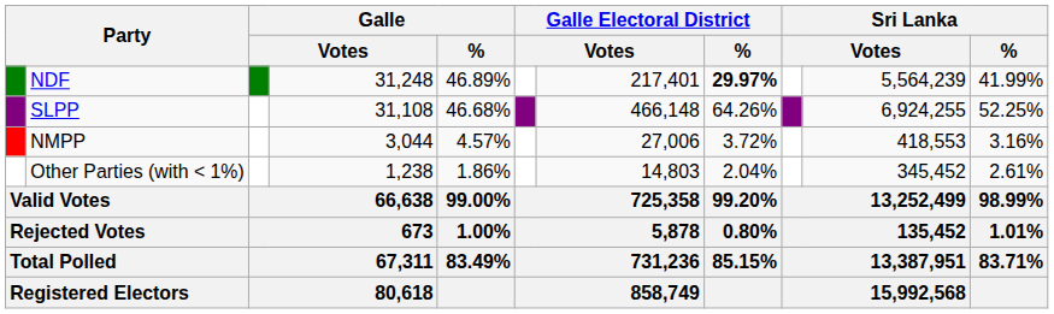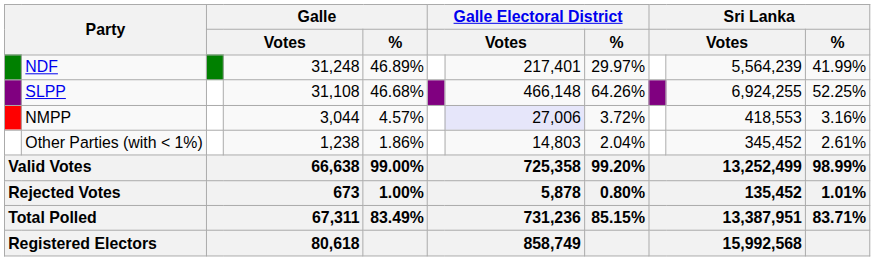NDF | Galle Electoral District / %: bold -> normal
NMPP | column 7: no background -> lavender background
